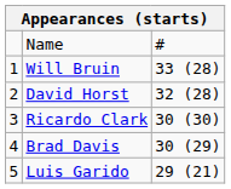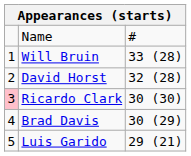Ricardo Clark | column 1: no background -> pink background
